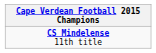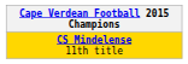row 2 | column 1: no background -> gold background
